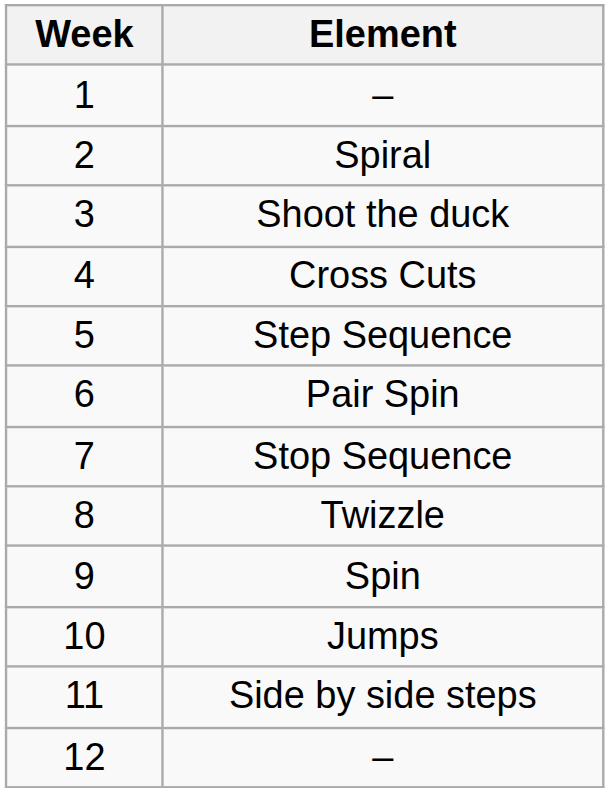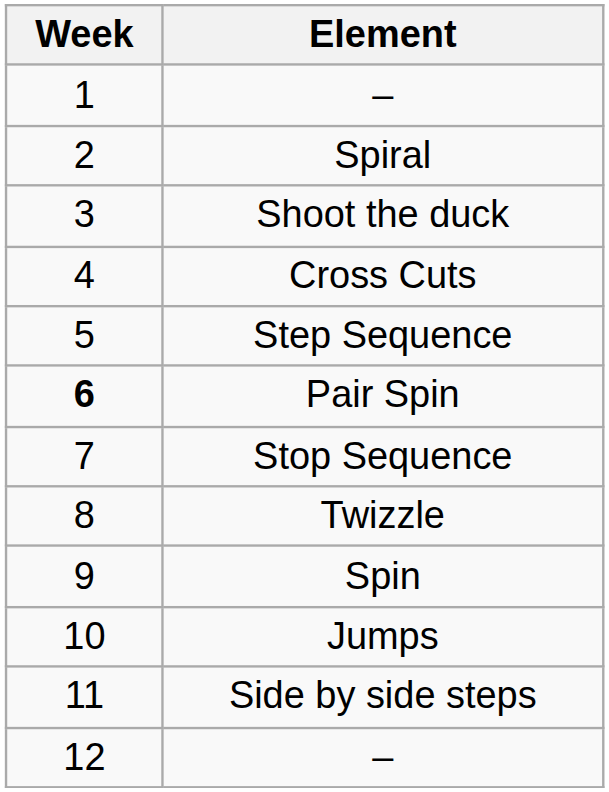row 7 | Week: normal -> bold
